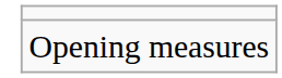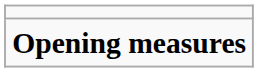row 2 | column 1: normal -> bold
